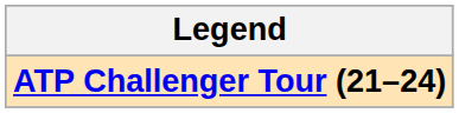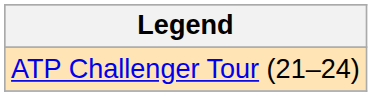row 2 | column 1: bold -> normal
